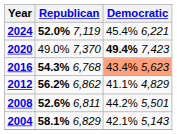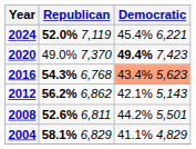2012 | Democratic: 41.1% 4,829 -> 42.1% 5,143
2004 | Democratic: 42.1% 5,143 -> 41.1% 4,829
